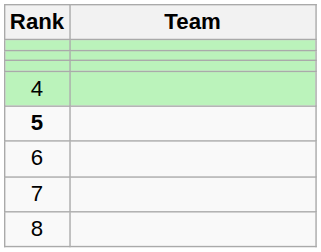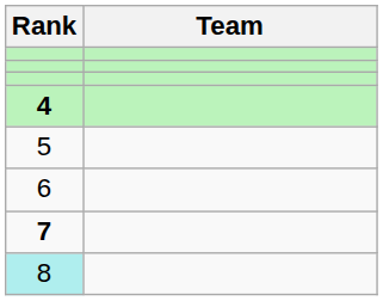row 5 | Rank: normal -> bold
row 6 | Rank: bold -> normal
row 8 | Rank: normal -> bold
row 9 | Rank: no background -> paleturquoise background
